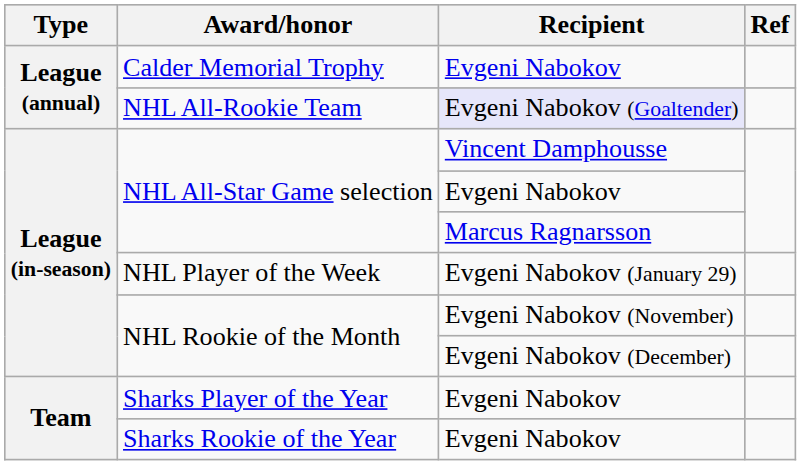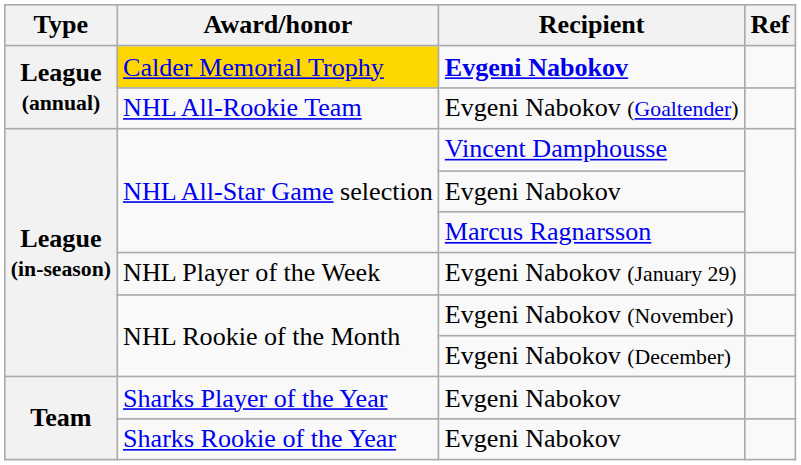Calder Memorial Trophy | Award/honor: no background -> gold background
Calder Memorial Trophy | Recipient: normal -> bold
NHL All-Rookie Team | Recipient: lavender background -> no background
